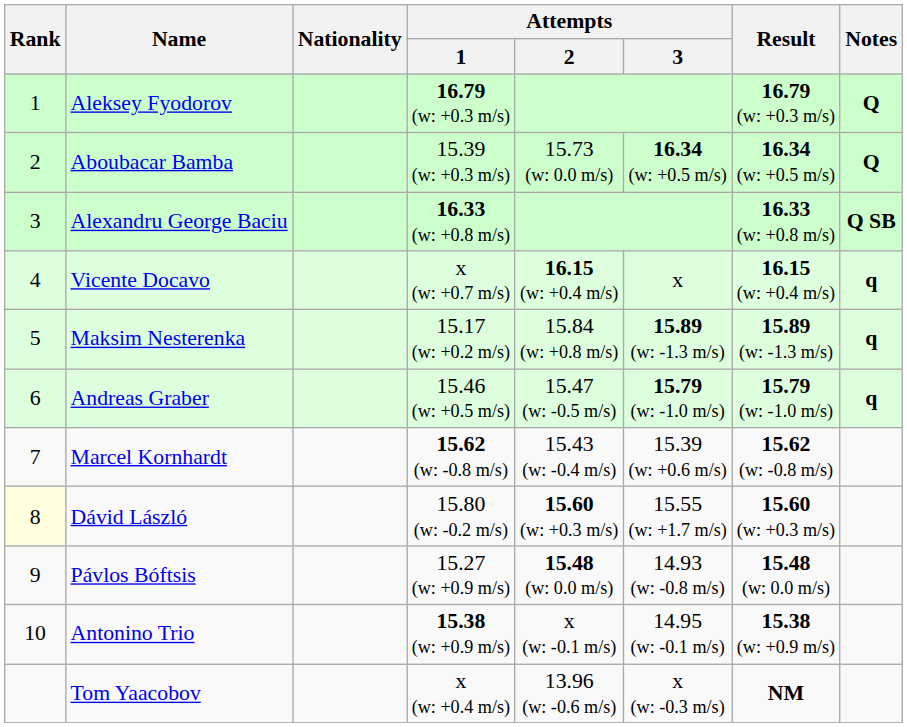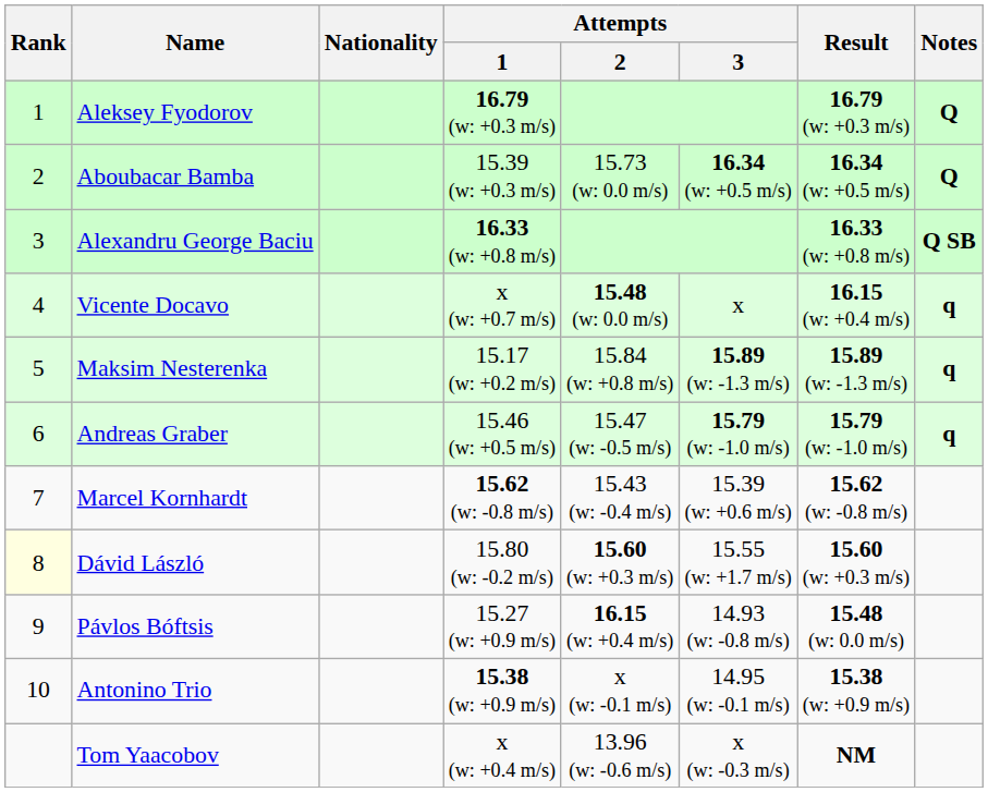Vicente Docavo | Attempts / 2: 16.15 (w: +0.4 m/s) -> 15.48 (w: 0.0 m/s)
Pávlos Bóftsis | Attempts / 2: 15.48 (w: 0.0 m/s) -> 16.15 (w: +0.4 m/s)
